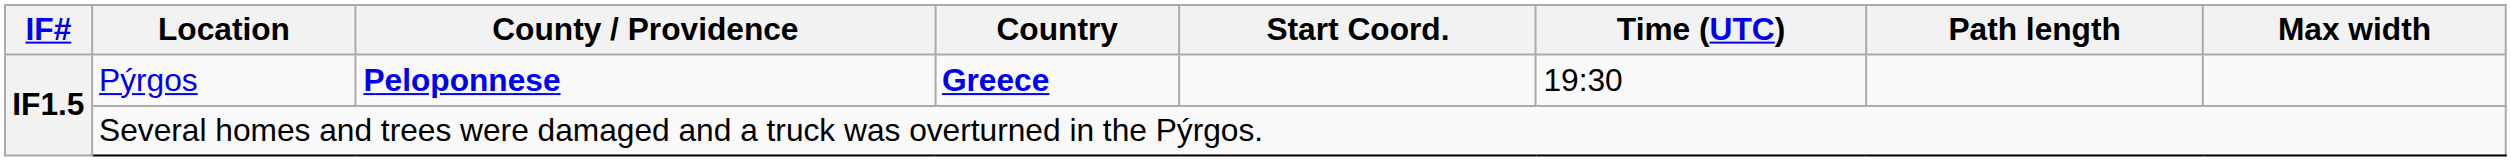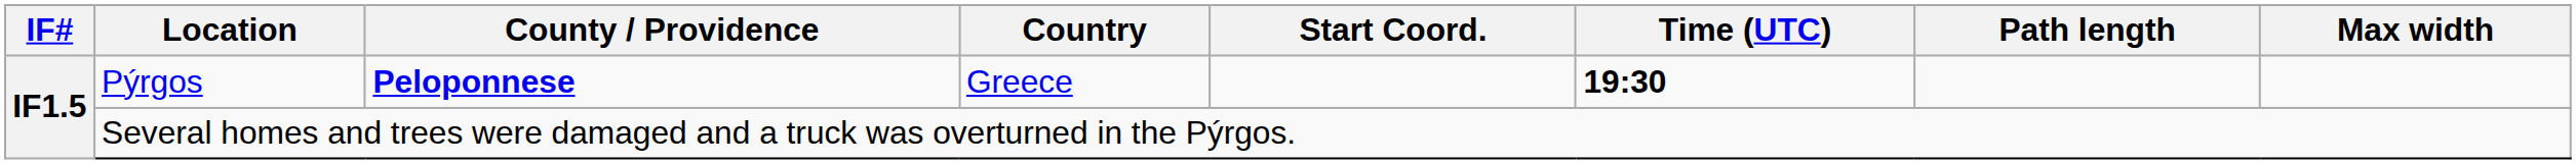Pýrgos | Country: bold -> normal
Pýrgos | Time (UTC): normal -> bold
